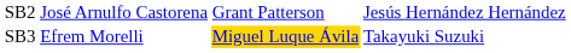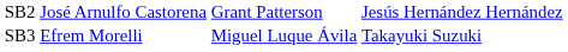SB3 | column 3: gold background -> no background
